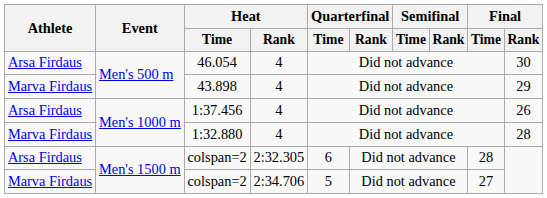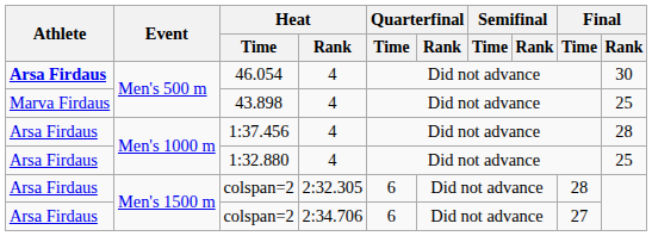46.054 | Athlete: normal -> bold
43.898 | Final / Rank: 29 -> 25
1:37.456 | Final / Rank: 26 -> 28
1:32.880 | Athlete: Marva Firdaus -> Arsa Firdaus
1:32.880 | Final / Rank: 28 -> 25
colspan=2 / 2:34.706 | Athlete: Marva Firdaus -> Arsa Firdaus
colspan=2 / 2:34.706 | Quarterfinal / Time: 5 -> 6
